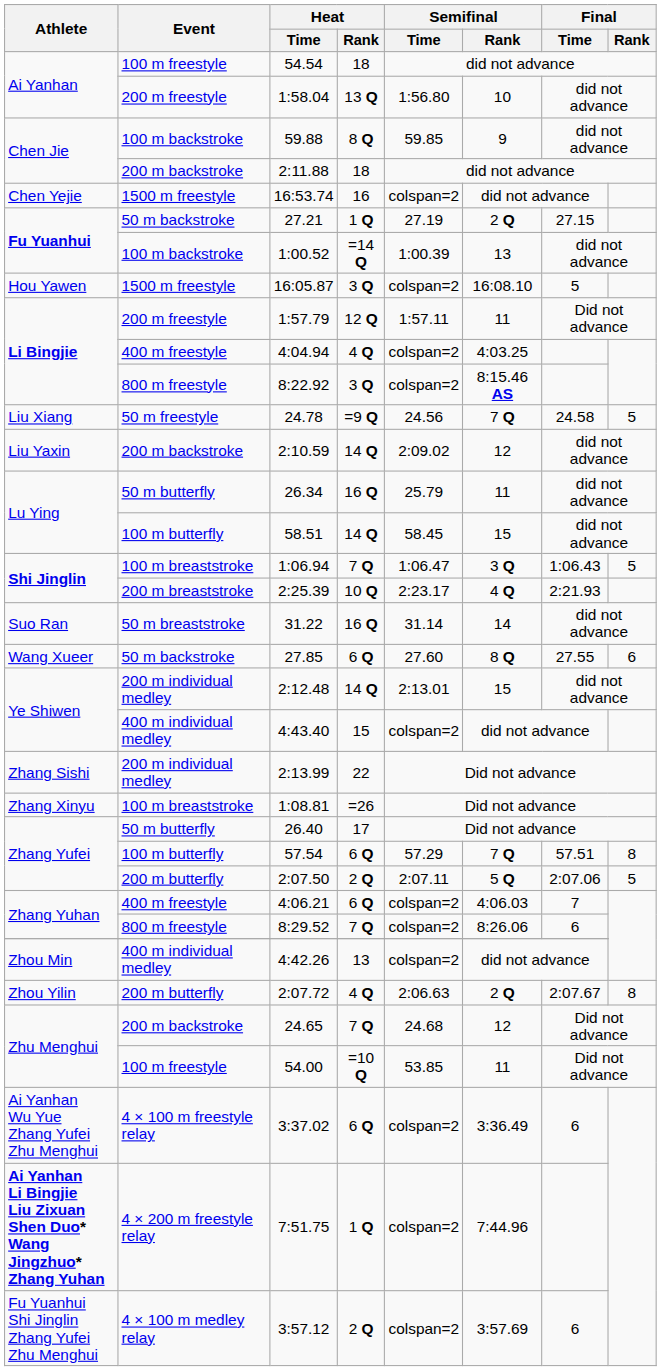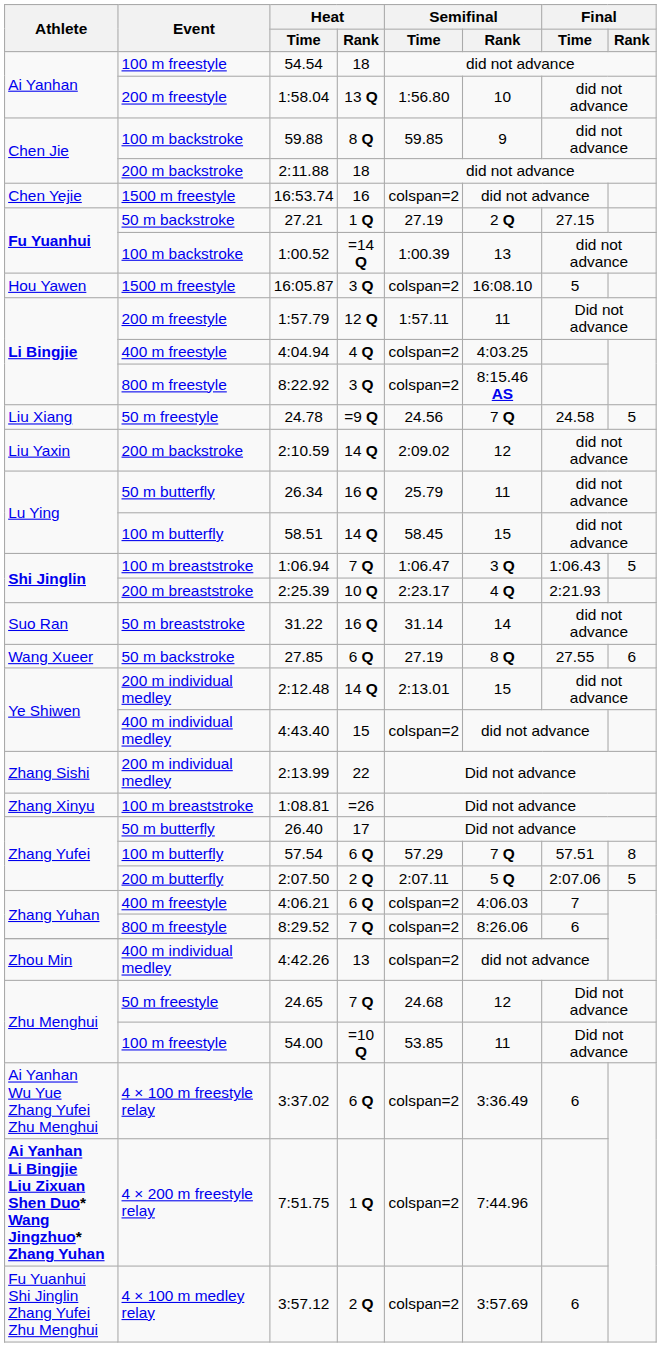27.85 | Semifinal / Time: 27.60 -> 27.19
- row: Zhou Yilin | 200 m butterfly | 2:07.72 | 4 Q | 2:06.63 | 2 Q | 2:07.67 | 8
24.65 | Event: 200 m backstroke -> 50 m freestyle
